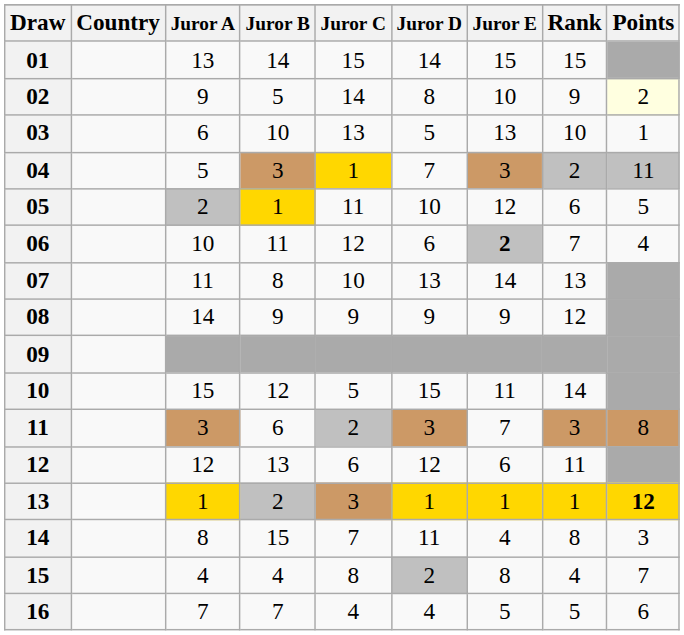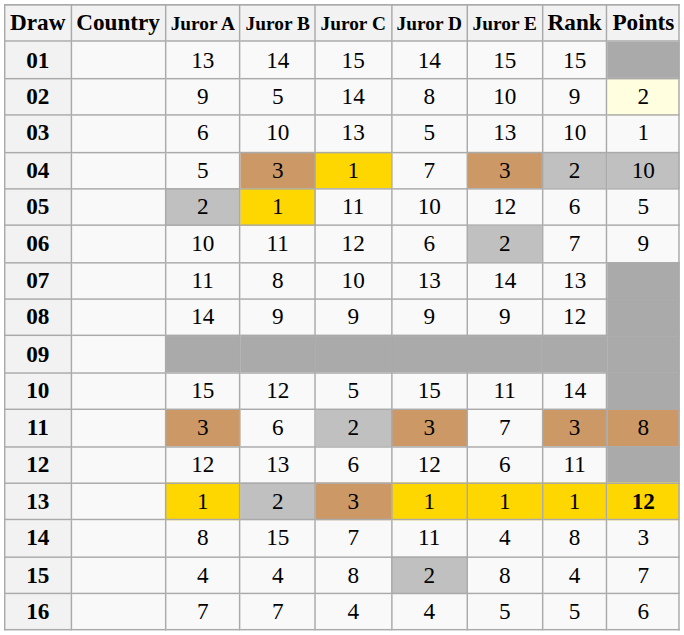04 | Points: 11 -> 10
06 | Juror E: bold -> normal
06 | Points: 4 -> 9
